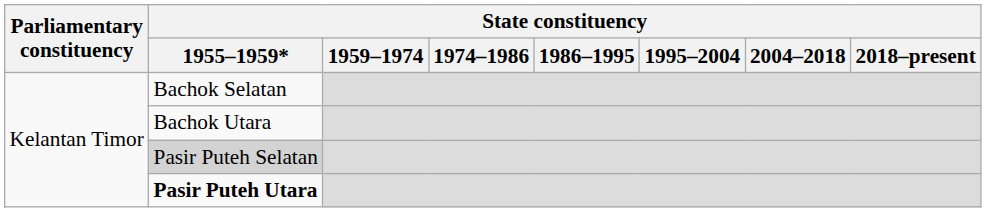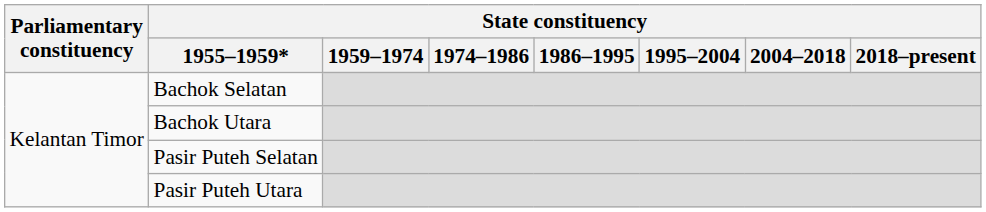Pasir Puteh Selatan | State constituency / 1955–1959*: lightgrey background -> no background
Pasir Puteh Utara | State constituency / 1955–1959*: bold -> normal
